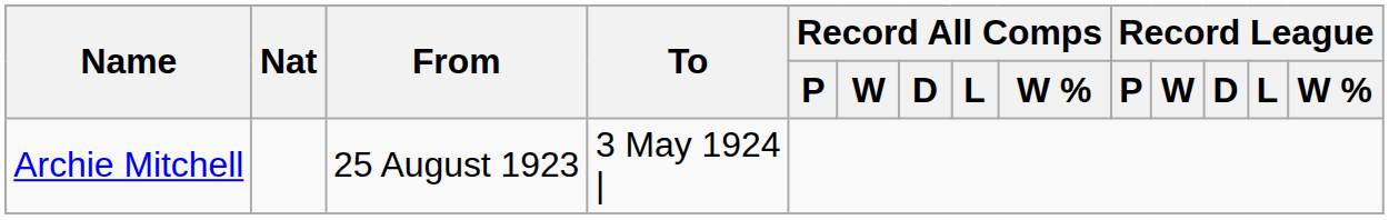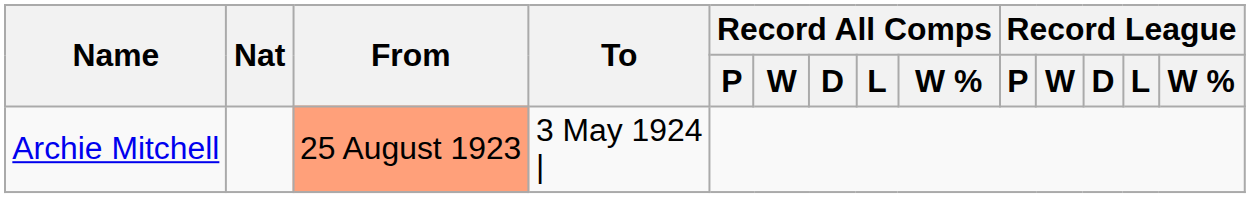Archie Mitchell | From: no background -> lightsalmon background
